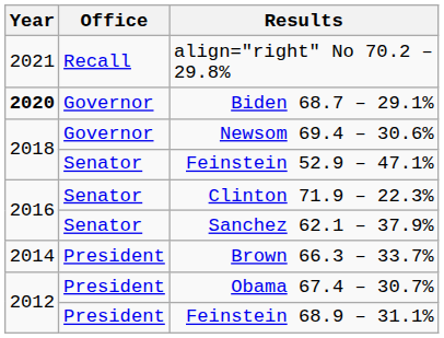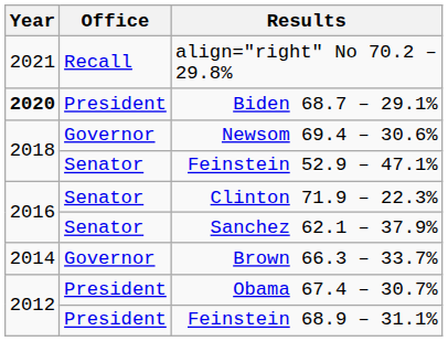Biden 68.7 – 29.1% | Office: Governor -> President
Brown 66.3 – 33.7% | Office: President -> Governor
